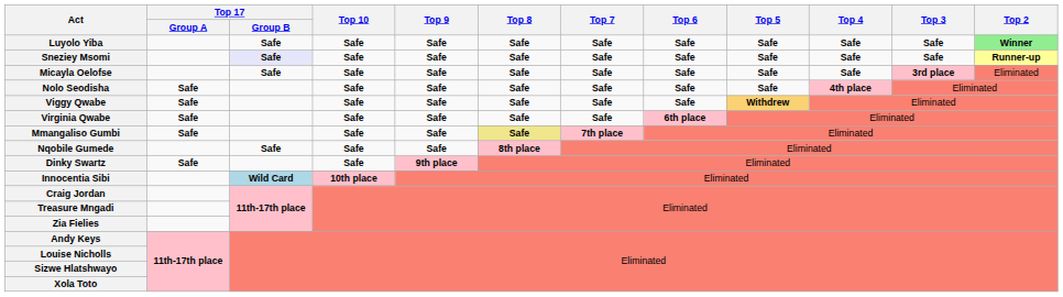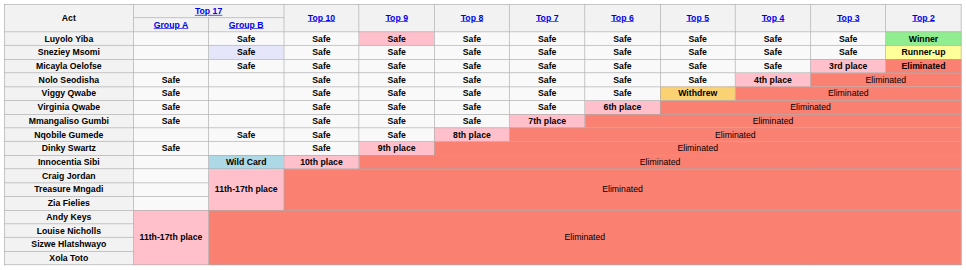Luyolo Yiba | Top 9: no background -> pink background
Micayla Oelofse | Top 2: normal -> bold
Mmangaliso Gumbi | Top 8: khaki background -> no background
